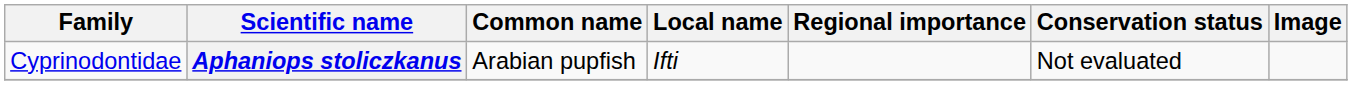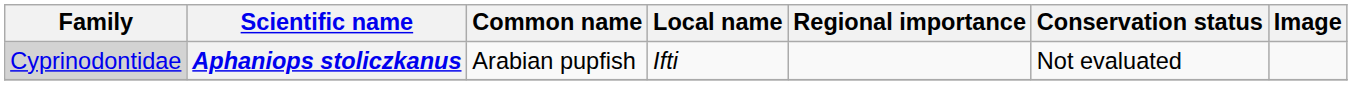Aphaniops stoliczkanus | Family: no background -> lightgrey background
